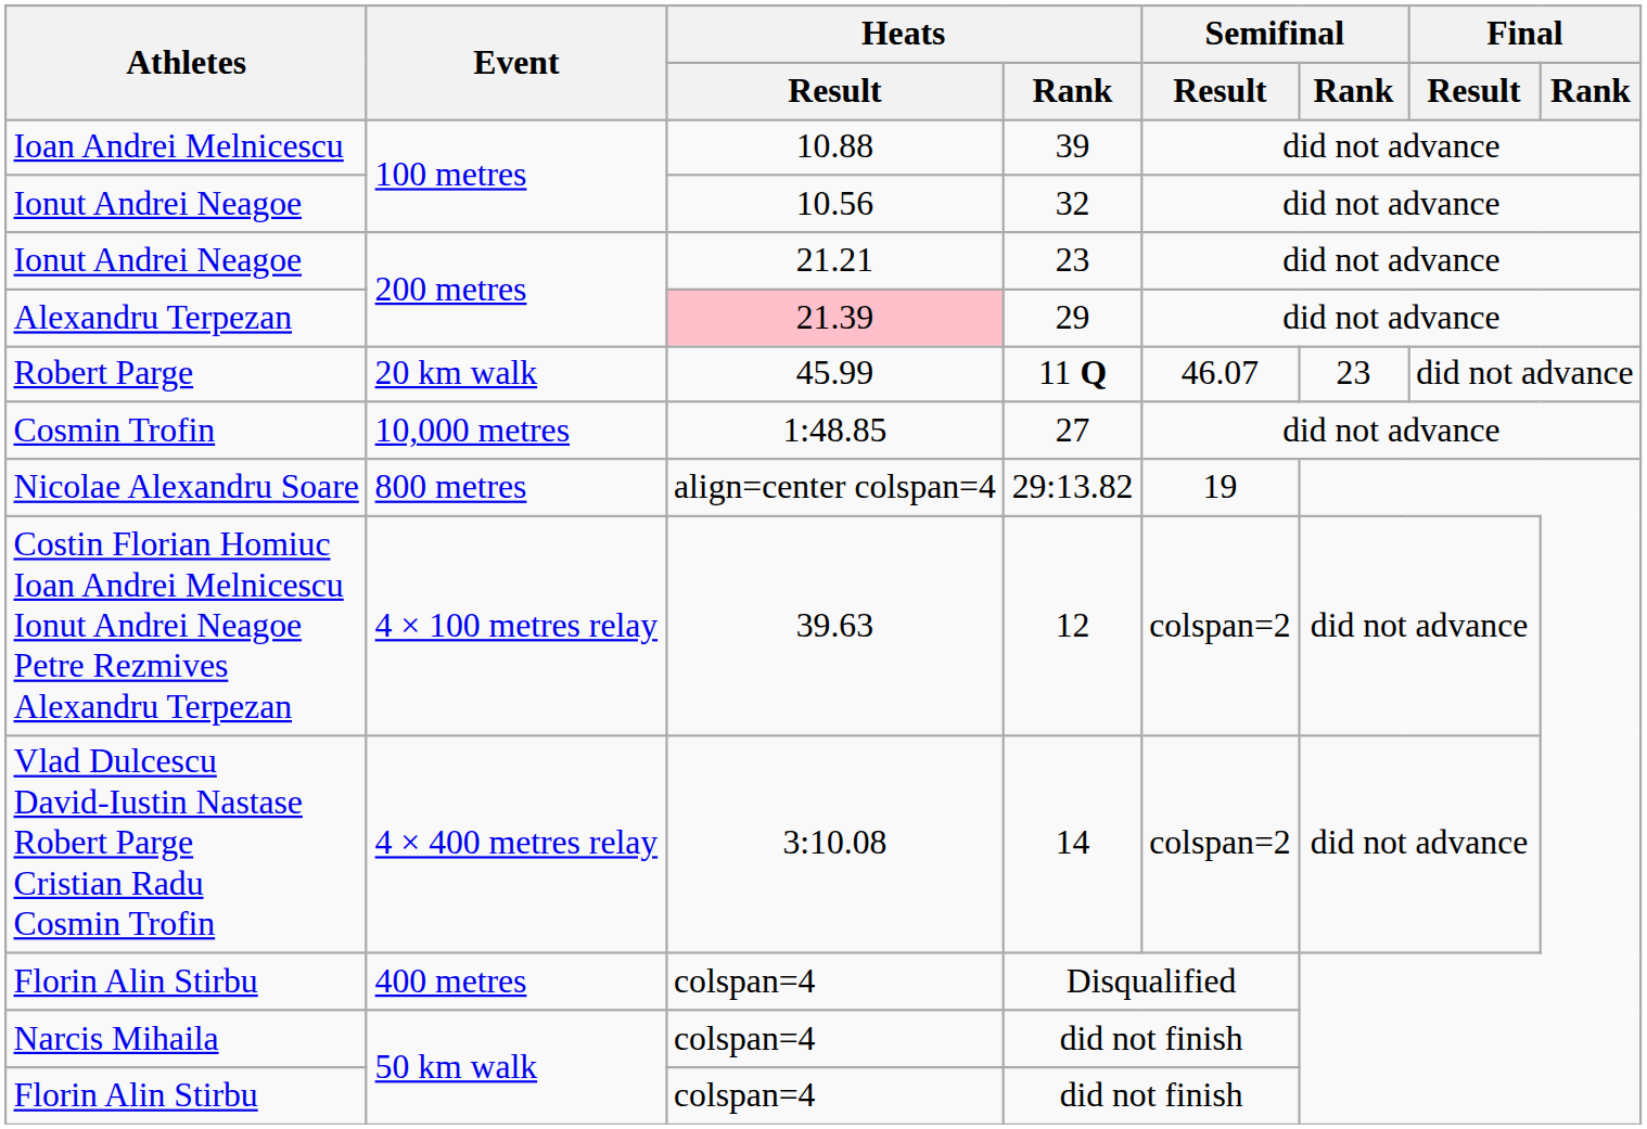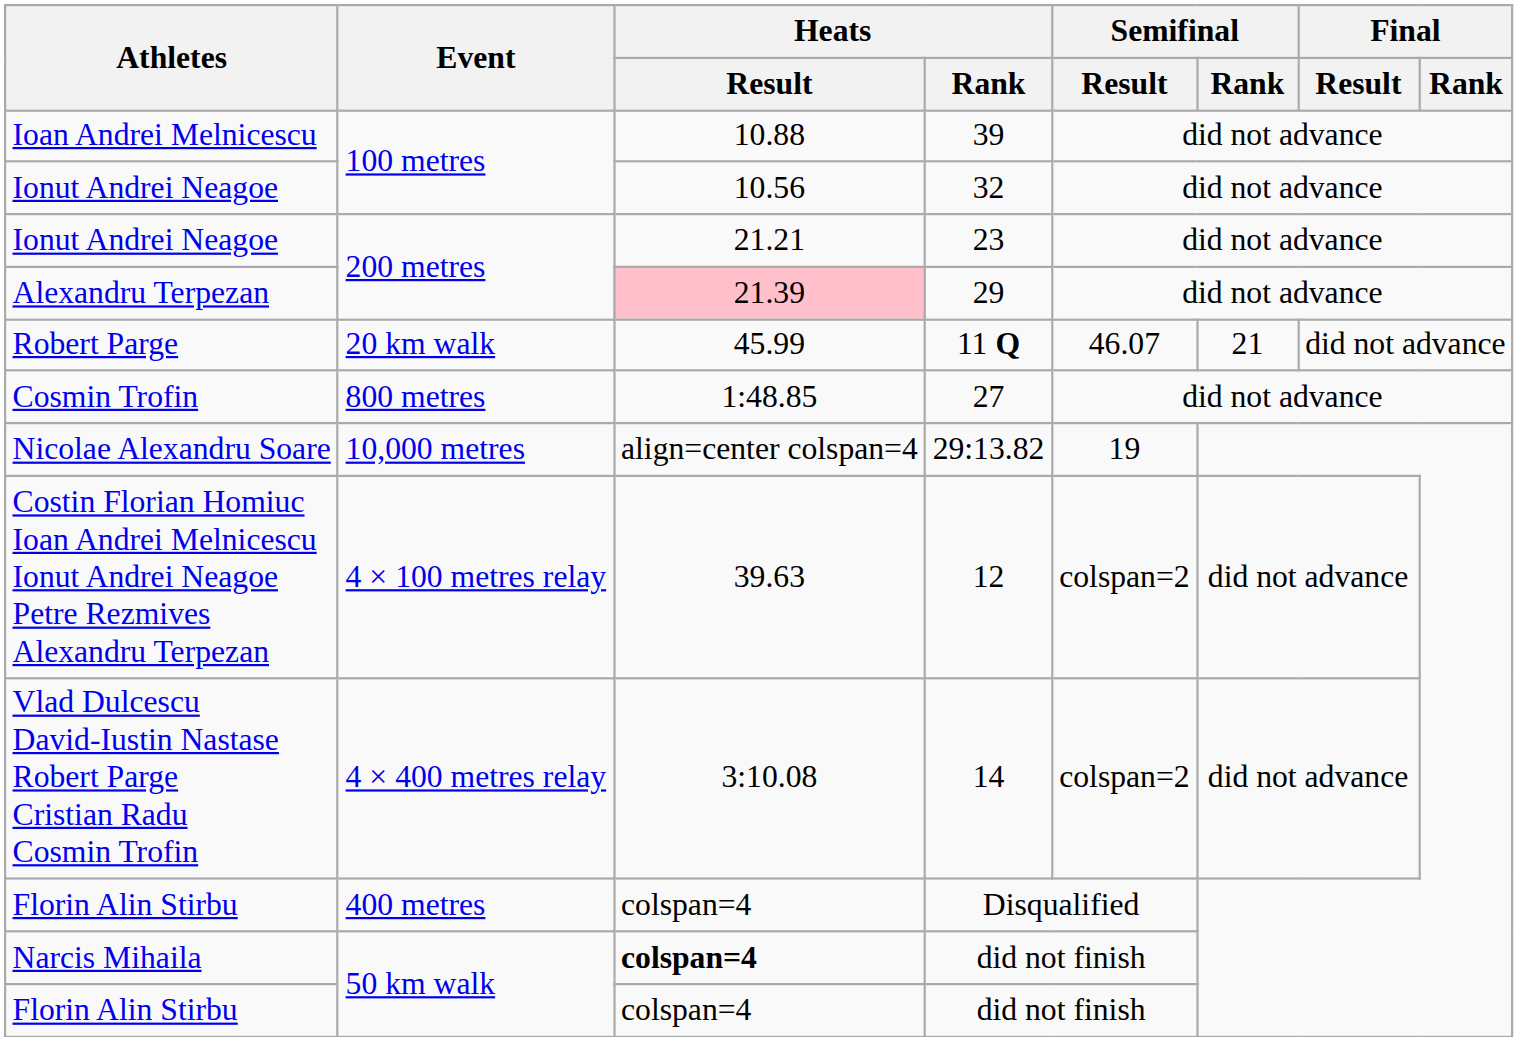11 Q | Semifinal / Rank: 23 -> 21
27 | Event: 10,000 metres -> 800 metres
29:13.82 | Event: 800 metres -> 10,000 metres
Narcis Mihaila / did not finish | Heats / Result: normal -> bold
